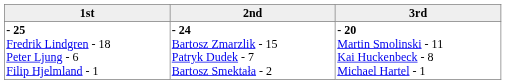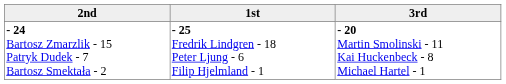columns swapped: 1st <-> 2nd
